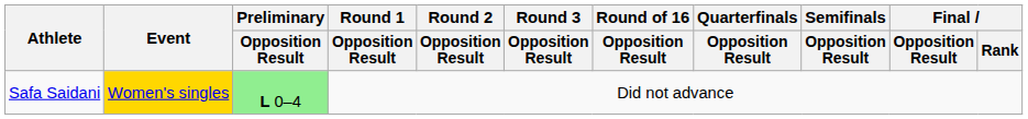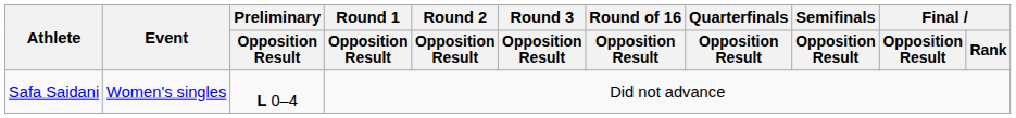Safa Saidani | Event: gold background -> no background
Safa Saidani | Preliminary / Opposition Result: lightgreen background -> no background
